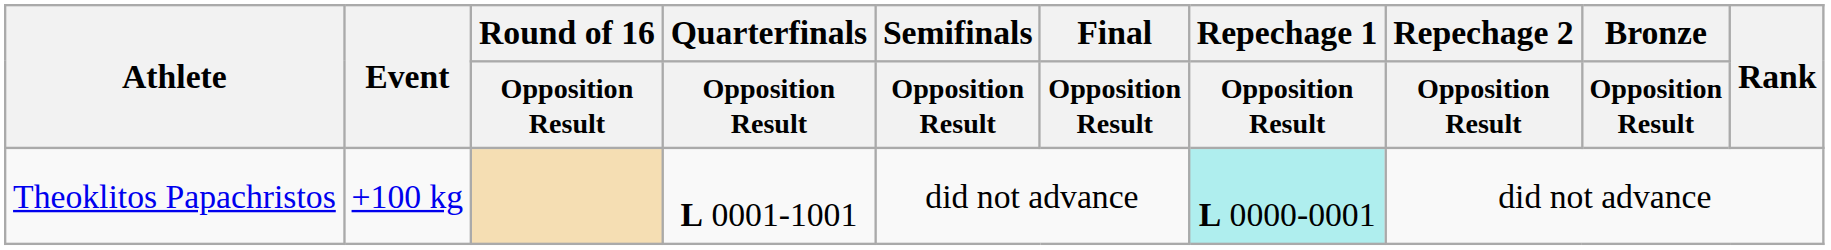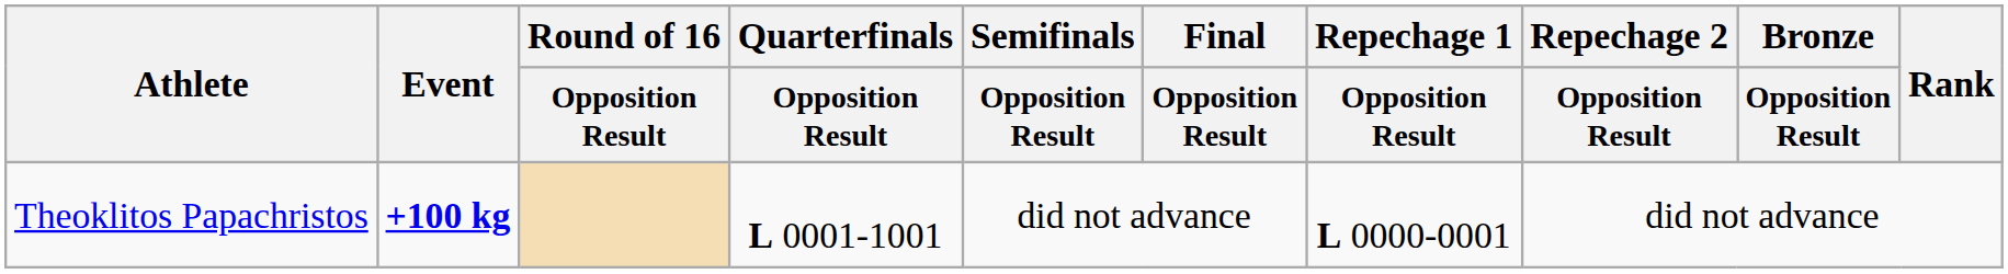Theoklitos Papachristos | Event: normal -> bold
Theoklitos Papachristos | Repechage 1 / Opposition Result: paleturquoise background -> no background
